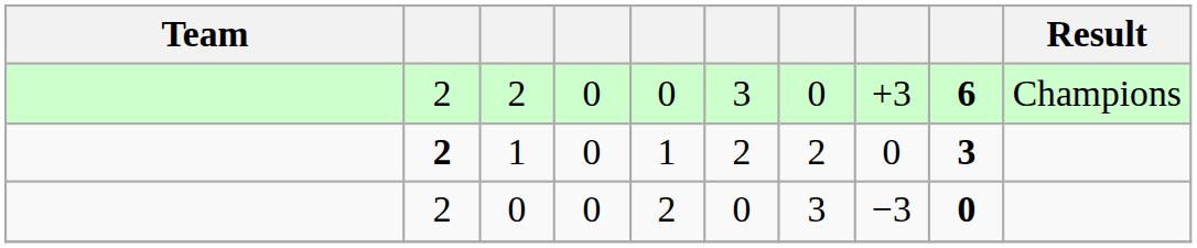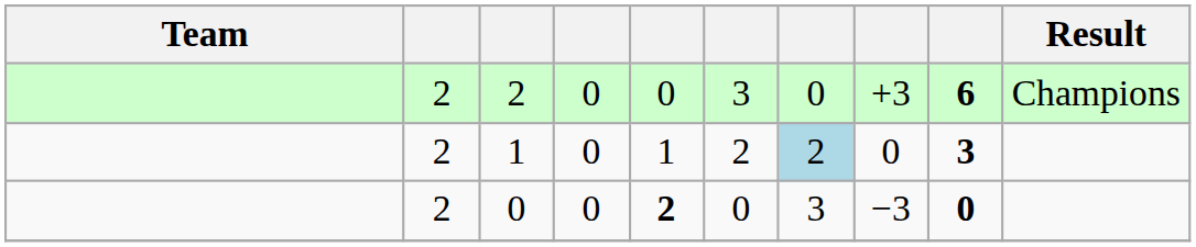row 3 | column 2: bold -> normal
row 3 | column 7: no background -> lightblue background
row 4 | column 5: normal -> bold
